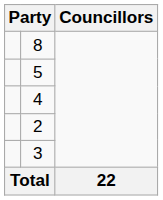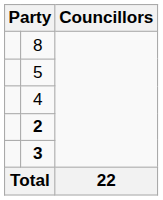2 | column 2: normal -> bold
3 | column 2: normal -> bold
